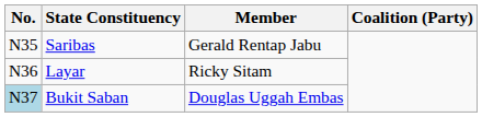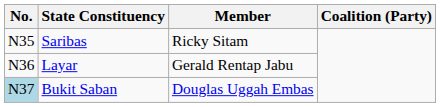Saribas | Member: Gerald Rentap Jabu -> Ricky Sitam
Layar | Member: Ricky Sitam -> Gerald Rentap Jabu
